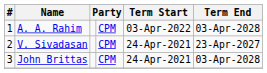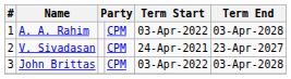John Brittas | Term Start: 24-Apr-2021 -> 03-Apr-2022
